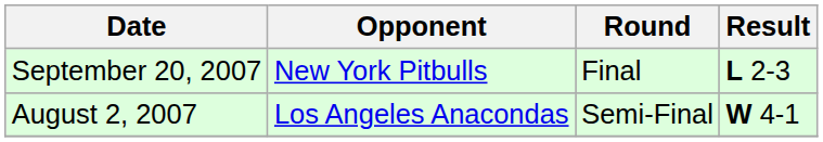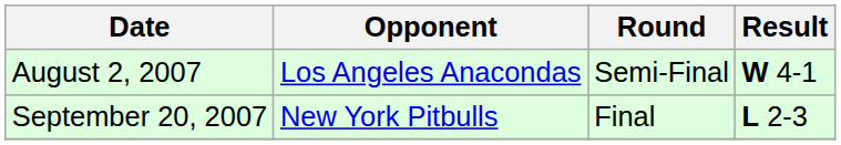rows swapped: August 2, 2007 <-> September 20, 2007
